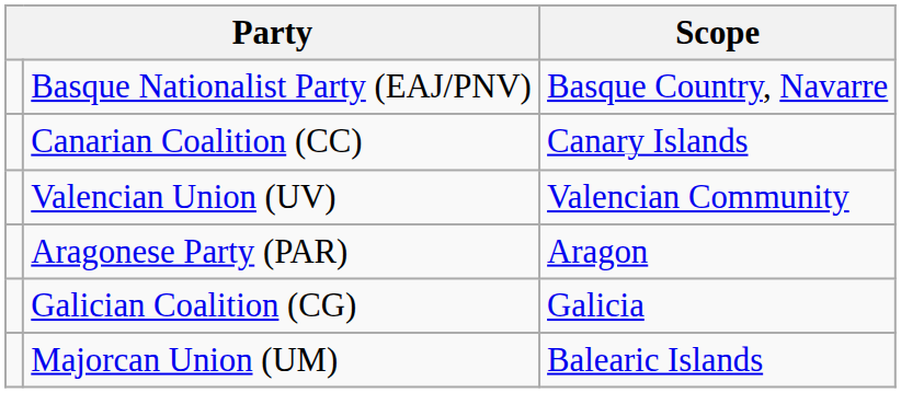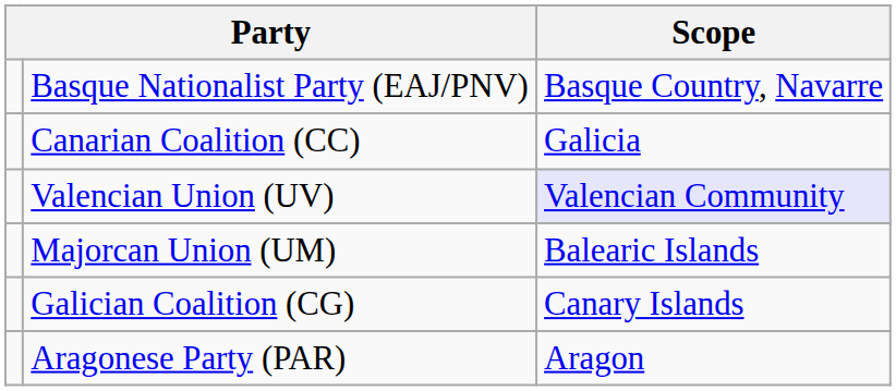Canarian Coalition (CC) | Scope: Canary Islands -> Galicia
Valencian Union (UV) | Scope: no background -> lavender background
rows swapped: Aragonese Party (PAR) <-> Majorcan Union (UM)
Galician Coalition (CG) | Scope: Galicia -> Canary Islands
